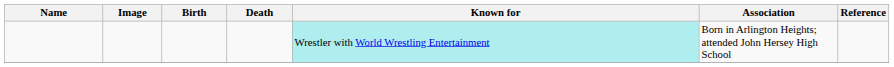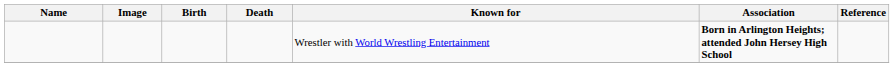row 2 | Known for: paleturquoise background -> no background
row 2 | Association: normal -> bold
